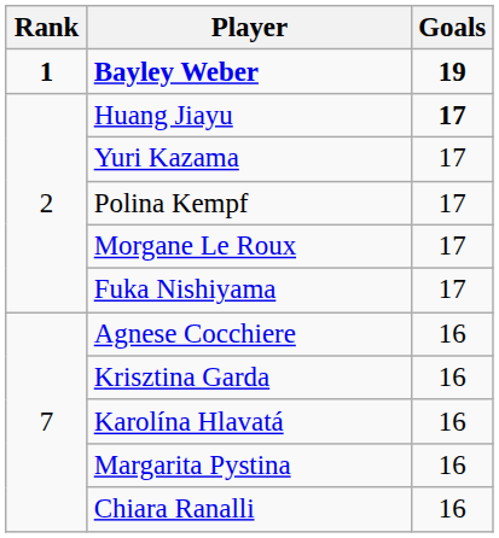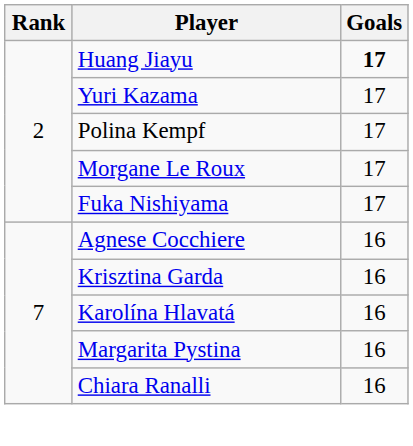- row: 1 | Bayley Weber | 19
